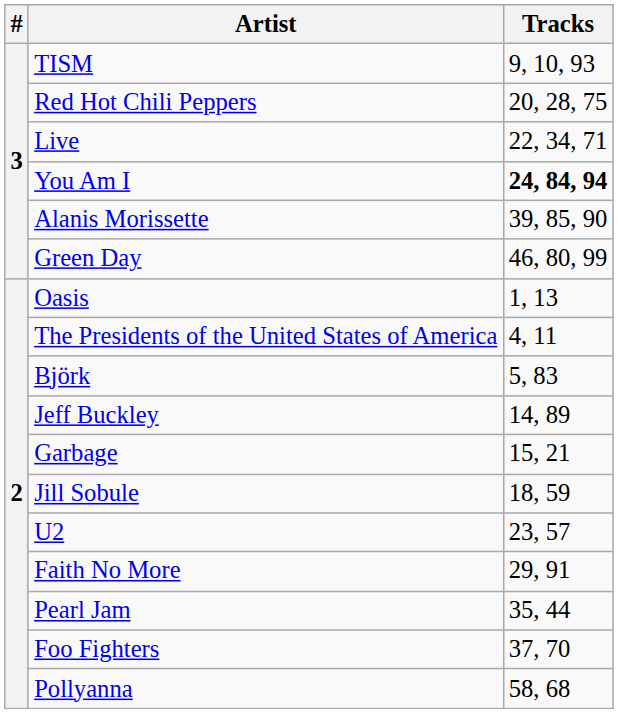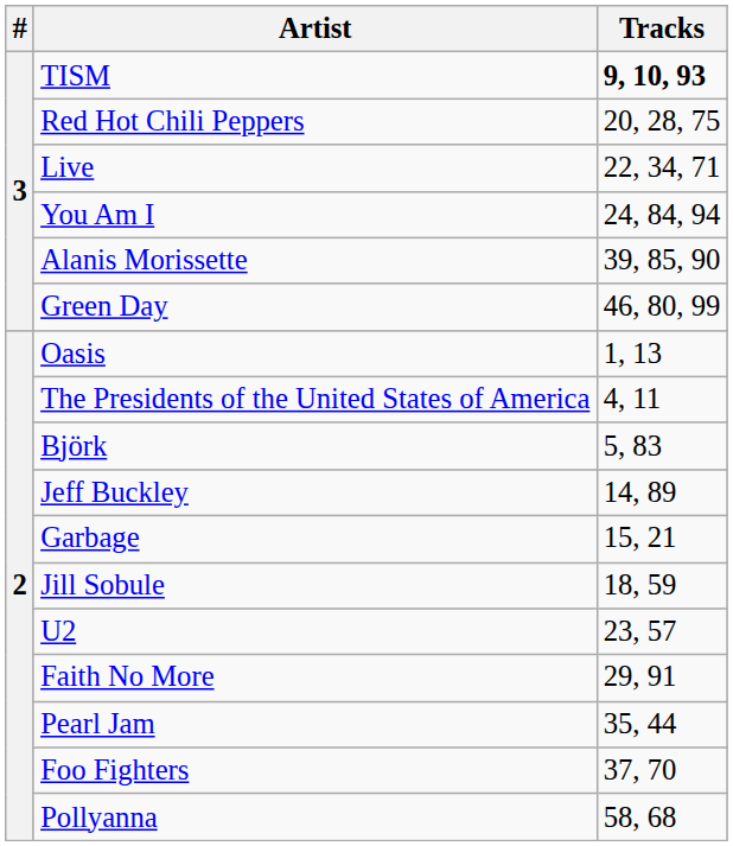TISM | Tracks: normal -> bold
You Am I | Tracks: bold -> normal
